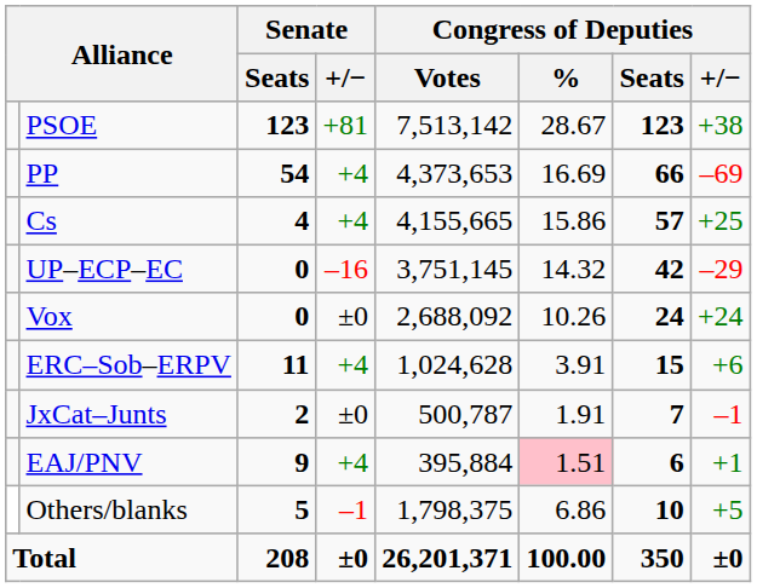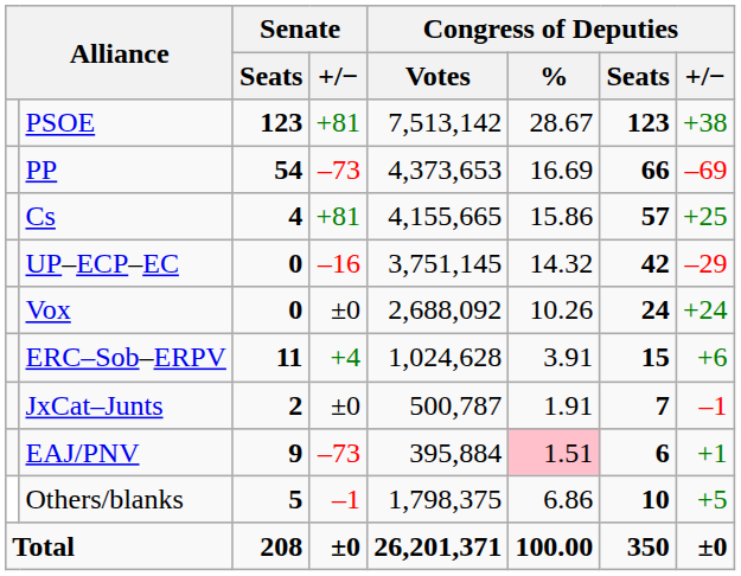PP | Senate / +/−: +4 -> –73
Cs | Senate / +/−: +4 -> +81
EAJ/PNV | Senate / +/−: +4 -> –73
